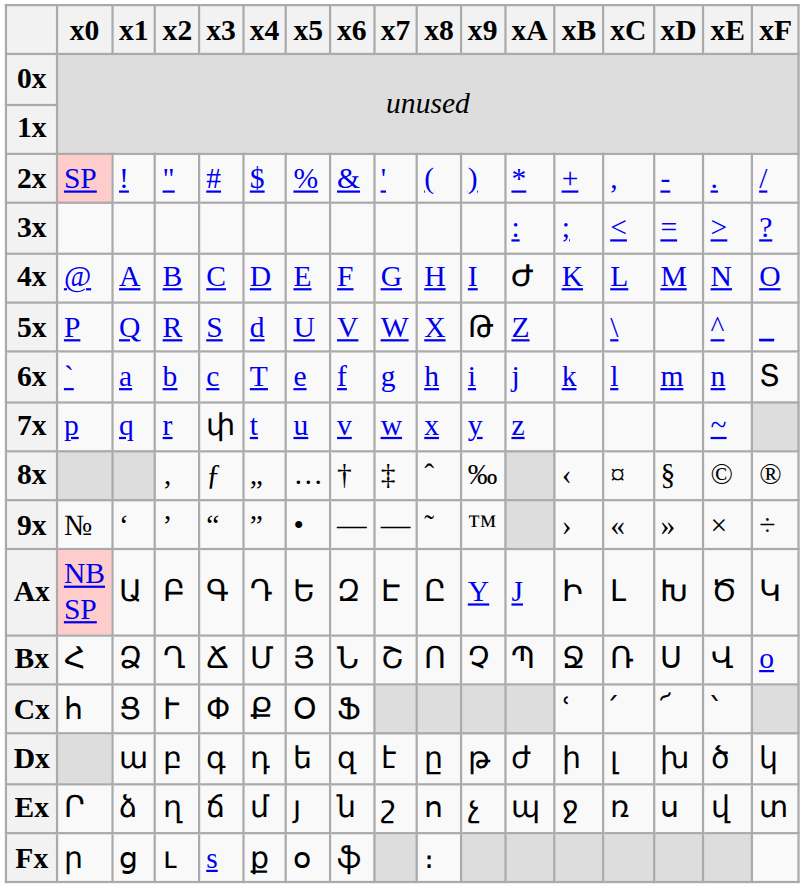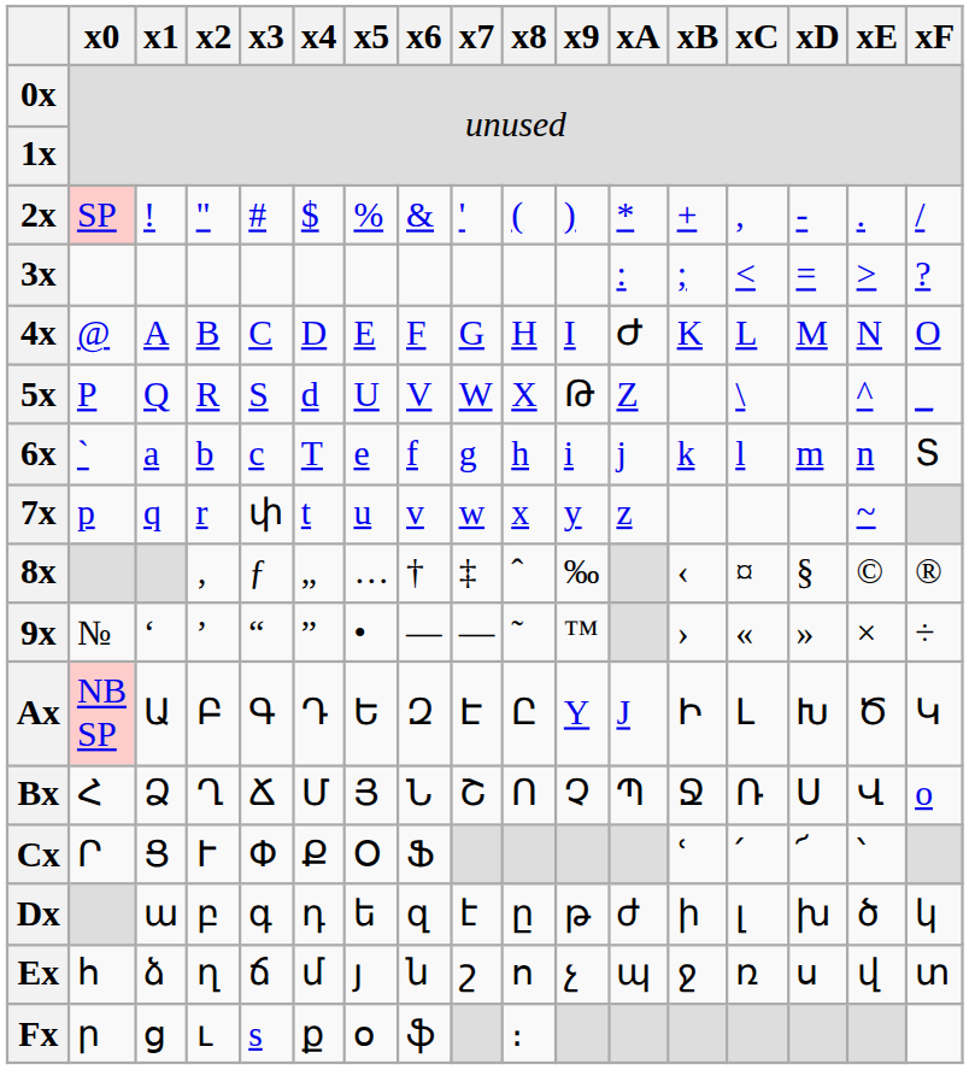Cx | x0: հ -> Ր
Ex | x0: Ր -> հ
